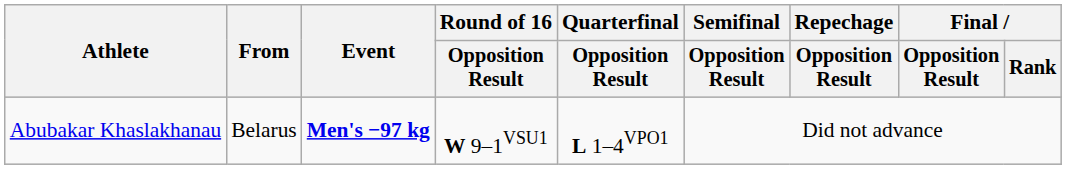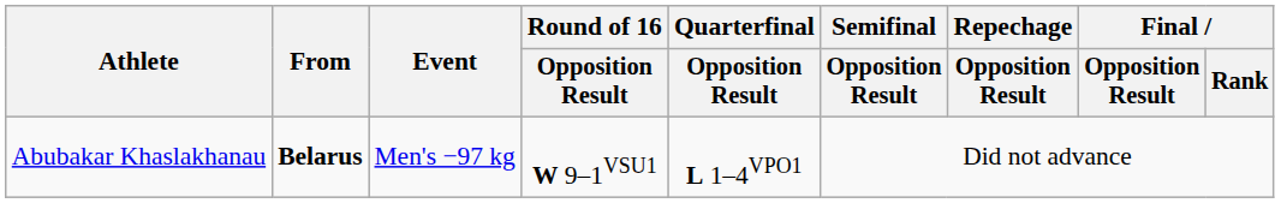Abubakar Khaslakhanau | From: normal -> bold
Abubakar Khaslakhanau | Event: bold -> normal
